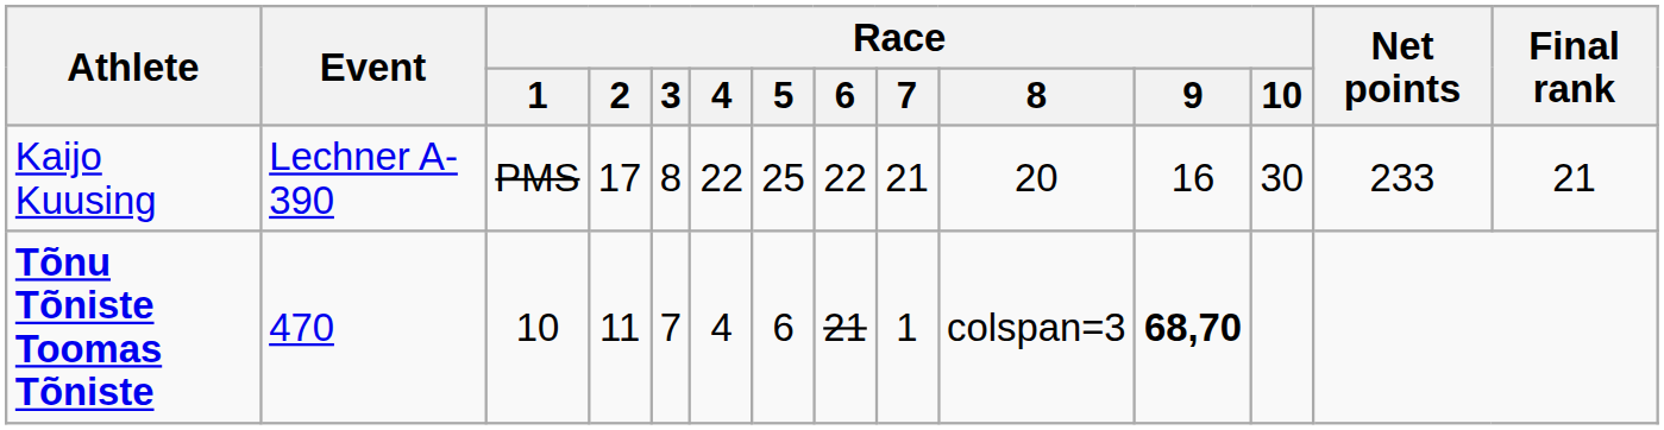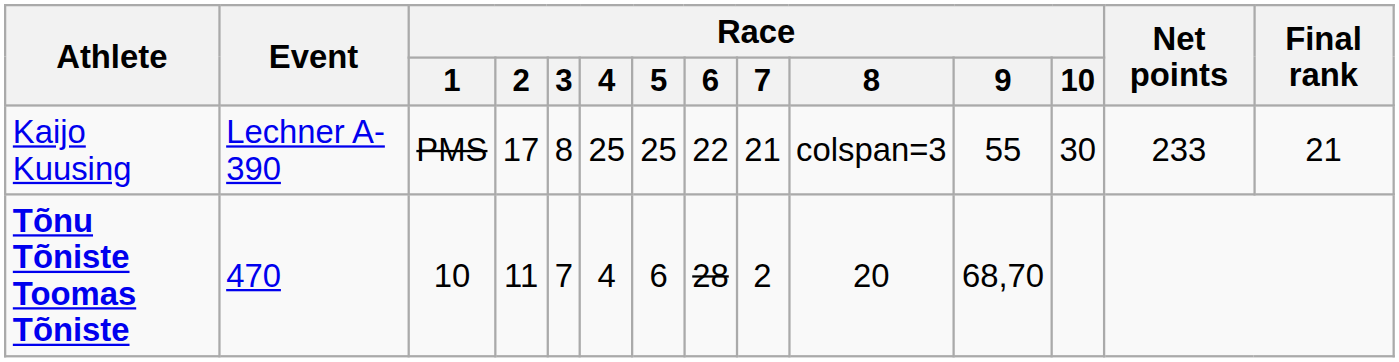Kaijo Kuusing | Race / 4: 22 -> 25
Kaijo Kuusing | Race / 8: 20 -> colspan=3
Kaijo Kuusing | Race / 9: 16 -> 55
Tõnu Tõniste Toomas Tõniste | Race / 6: 21 -> 28
Tõnu Tõniste Toomas Tõniste | Race / 7: 1 -> 2
Tõnu Tõniste Toomas Tõniste | Race / 8: colspan=3 -> 20
Tõnu Tõniste Toomas Tõniste | Race / 9: bold -> normal
